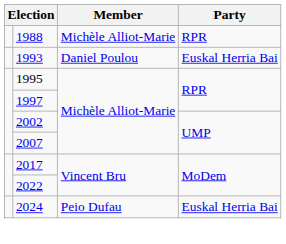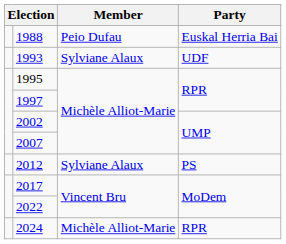1988 | Member: Michèle Alliot-Marie -> Peio Dufau
1988 | Party: RPR -> Euskal Herria Bai
1993 | Member: Daniel Poulou -> Sylviane Alaux
1993 | Party: Euskal Herria Bai -> UDF
+ row: 2012 | Sylviane Alaux | PS
2024 | Member: Peio Dufau -> Michèle Alliot-Marie
2024 | Party: Euskal Herria Bai -> RPR
